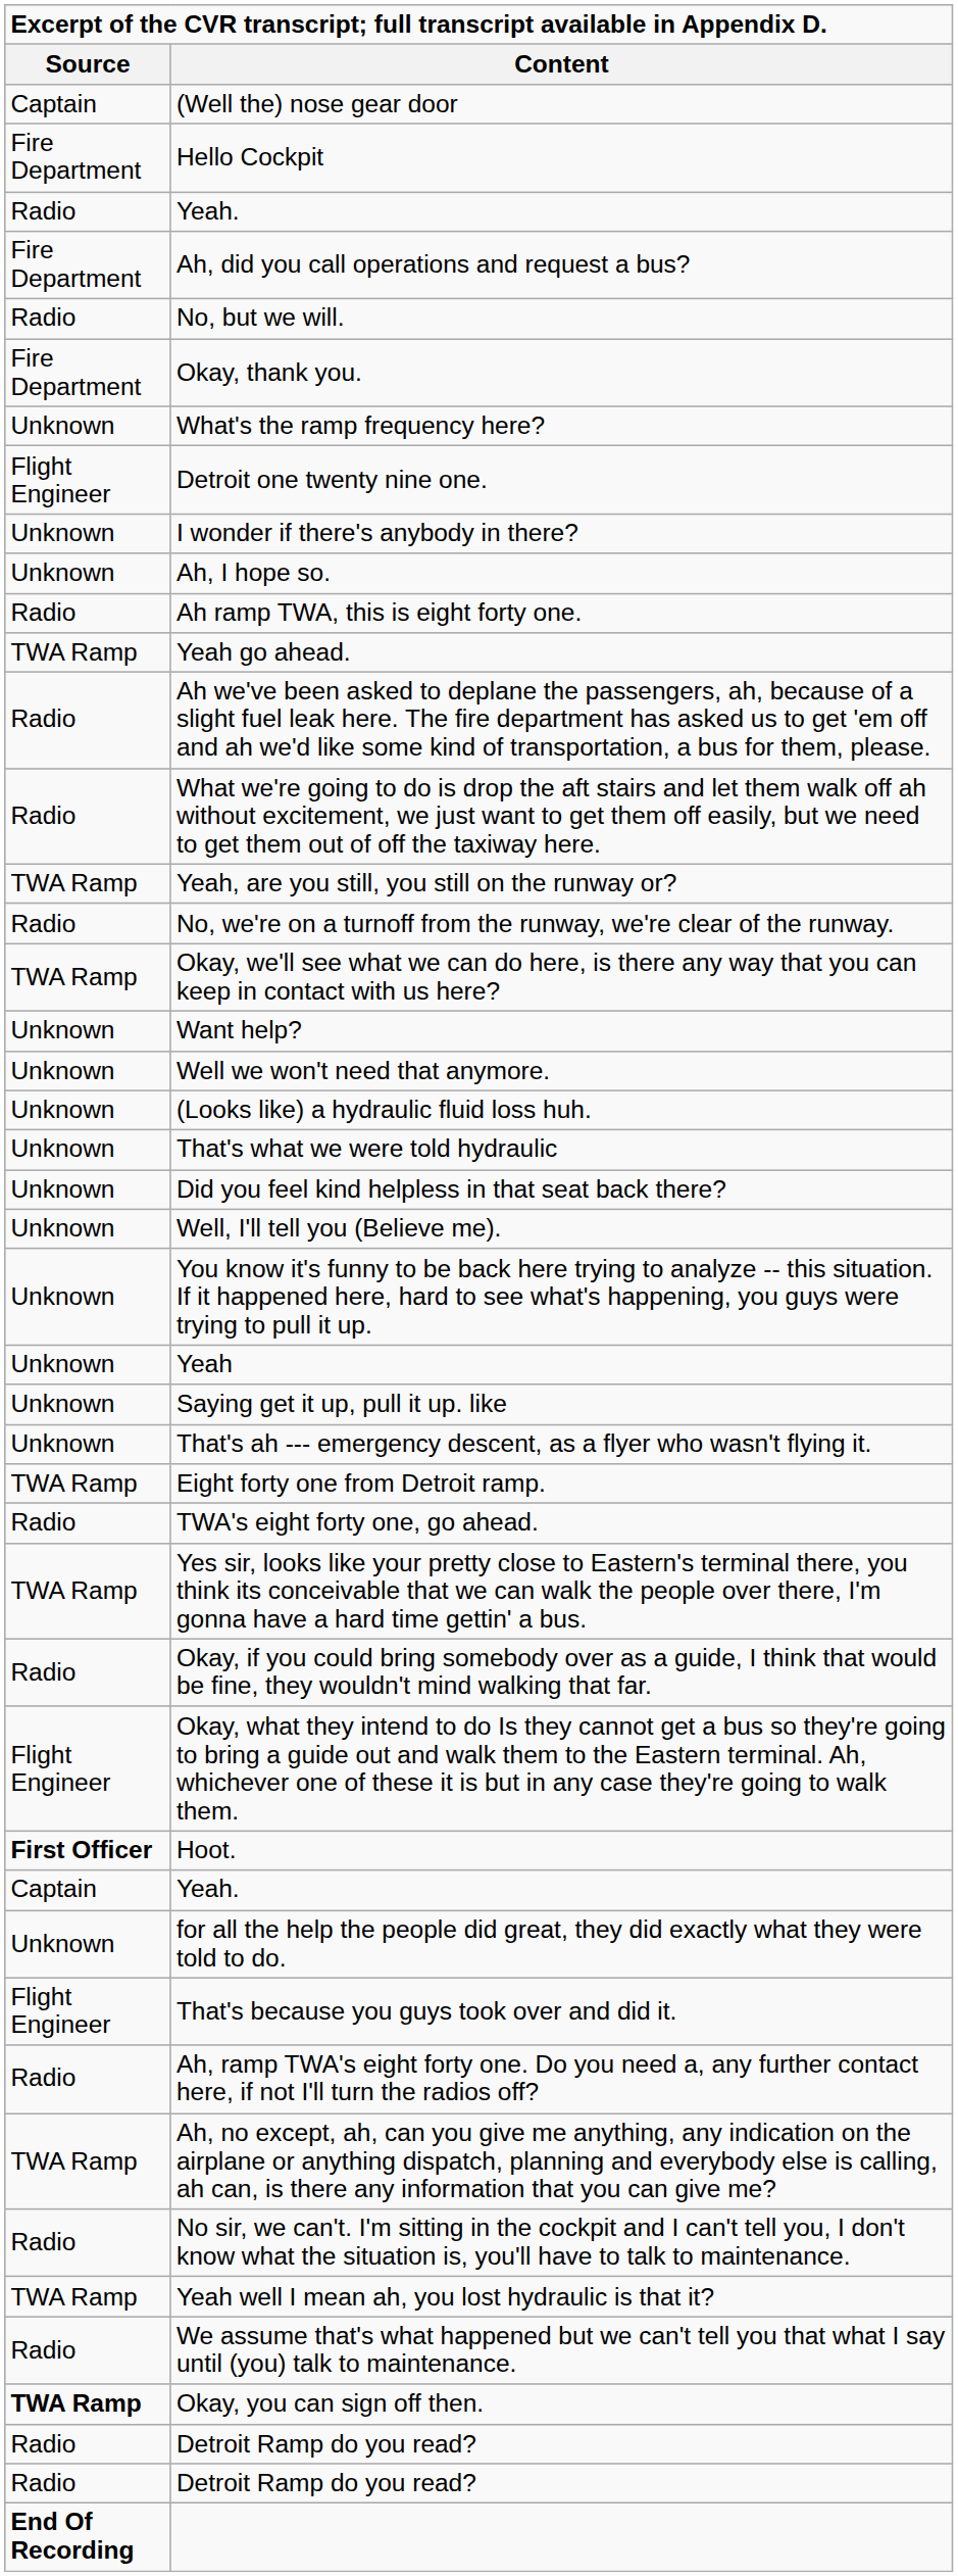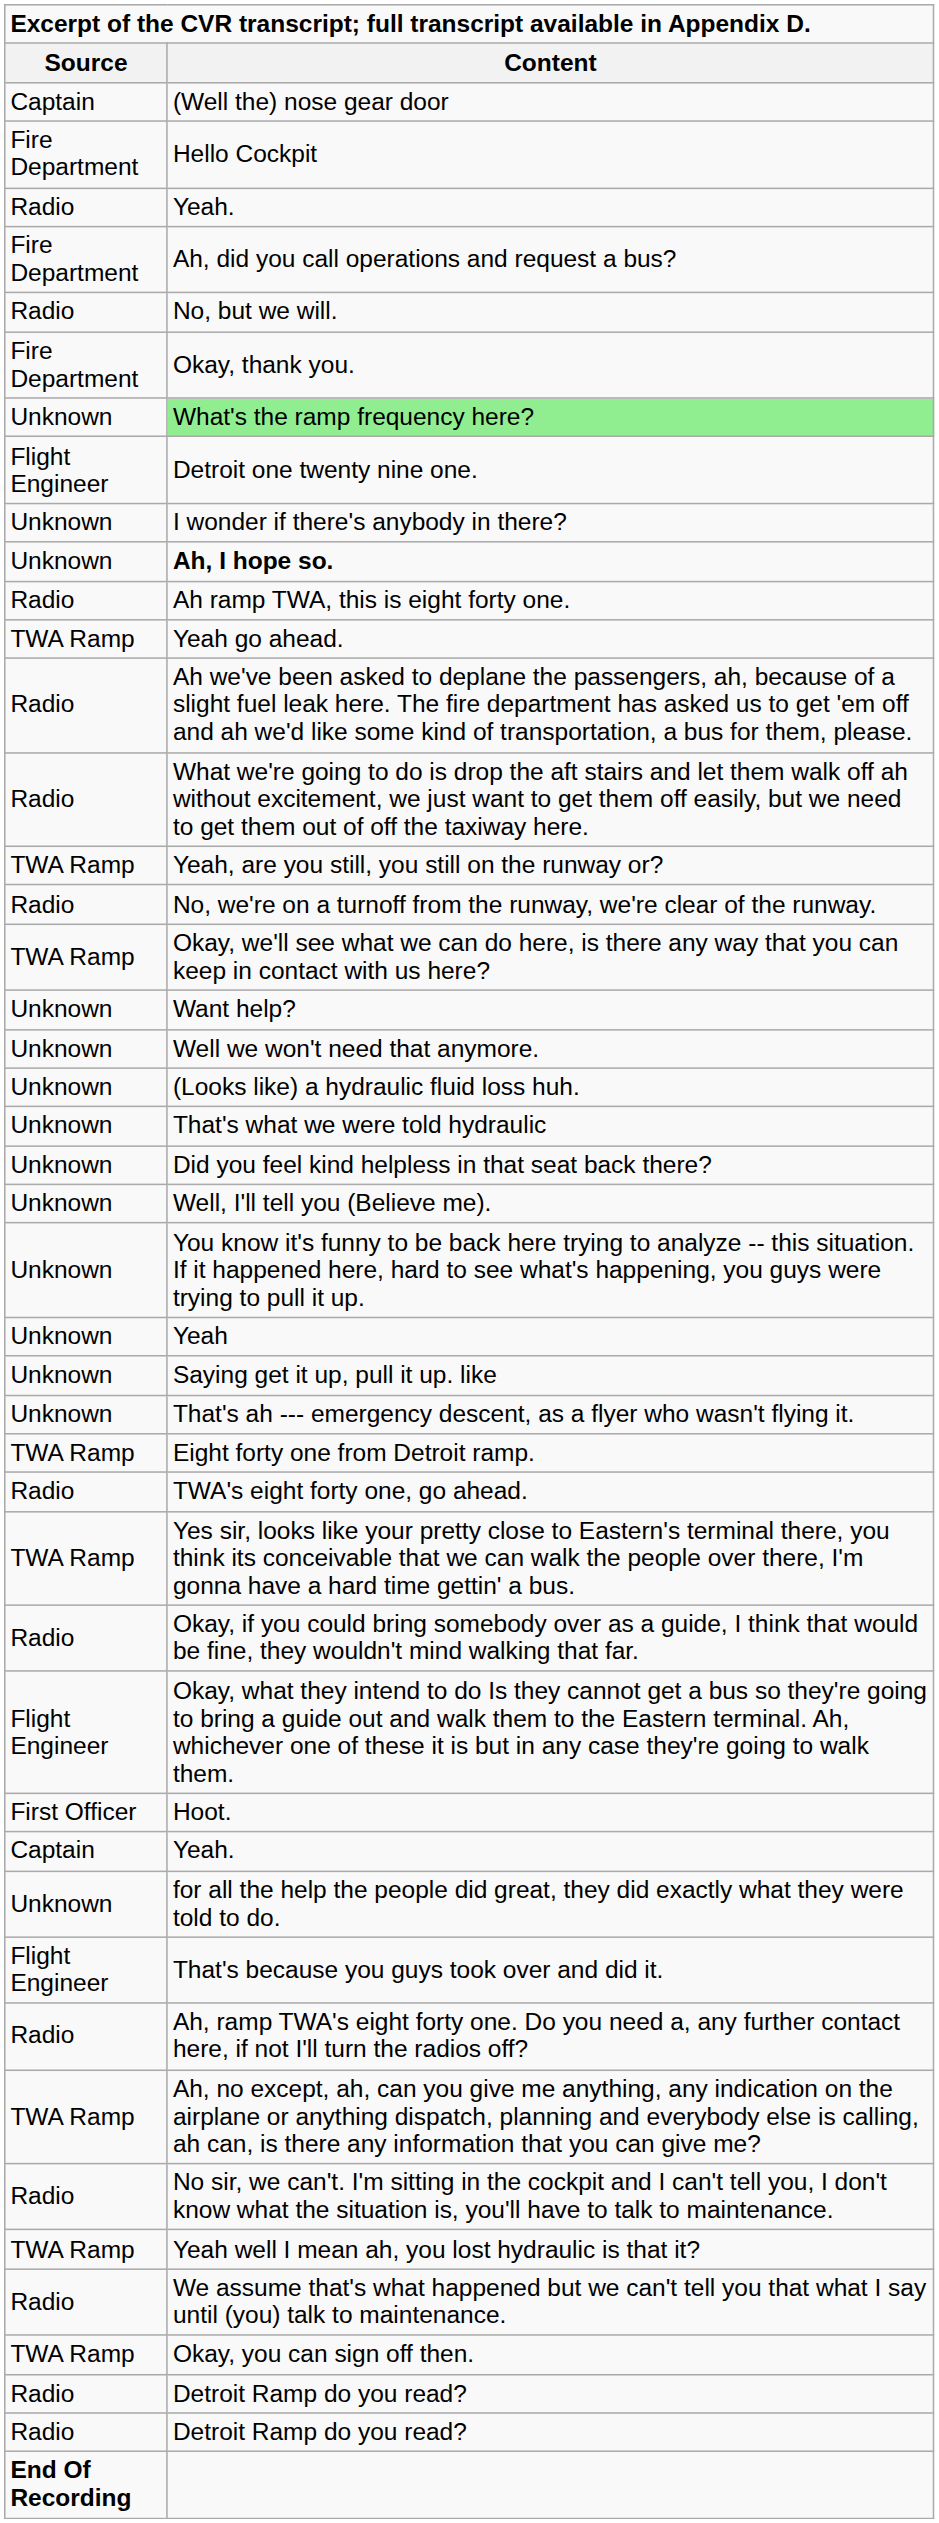What's the ramp frequency here? | Content: no background -> lightgreen background
Ah, I hope so. | Content: normal -> bold
Hoot. | Source: bold -> normal
Okay, you can sign off then. | Source: bold -> normal
